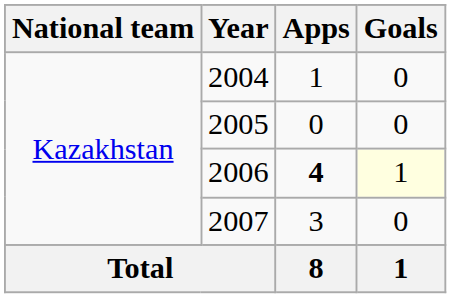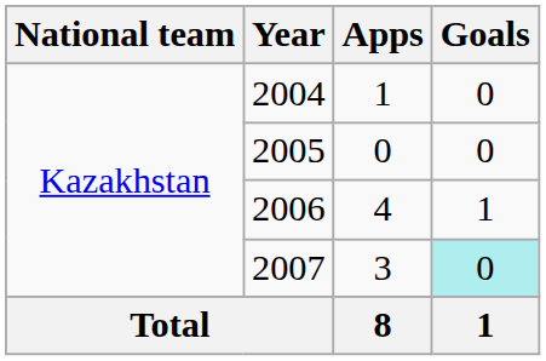2006 | Apps: bold -> normal
2006 | Goals: lightyellow background -> no background
2007 | Goals: no background -> paleturquoise background
